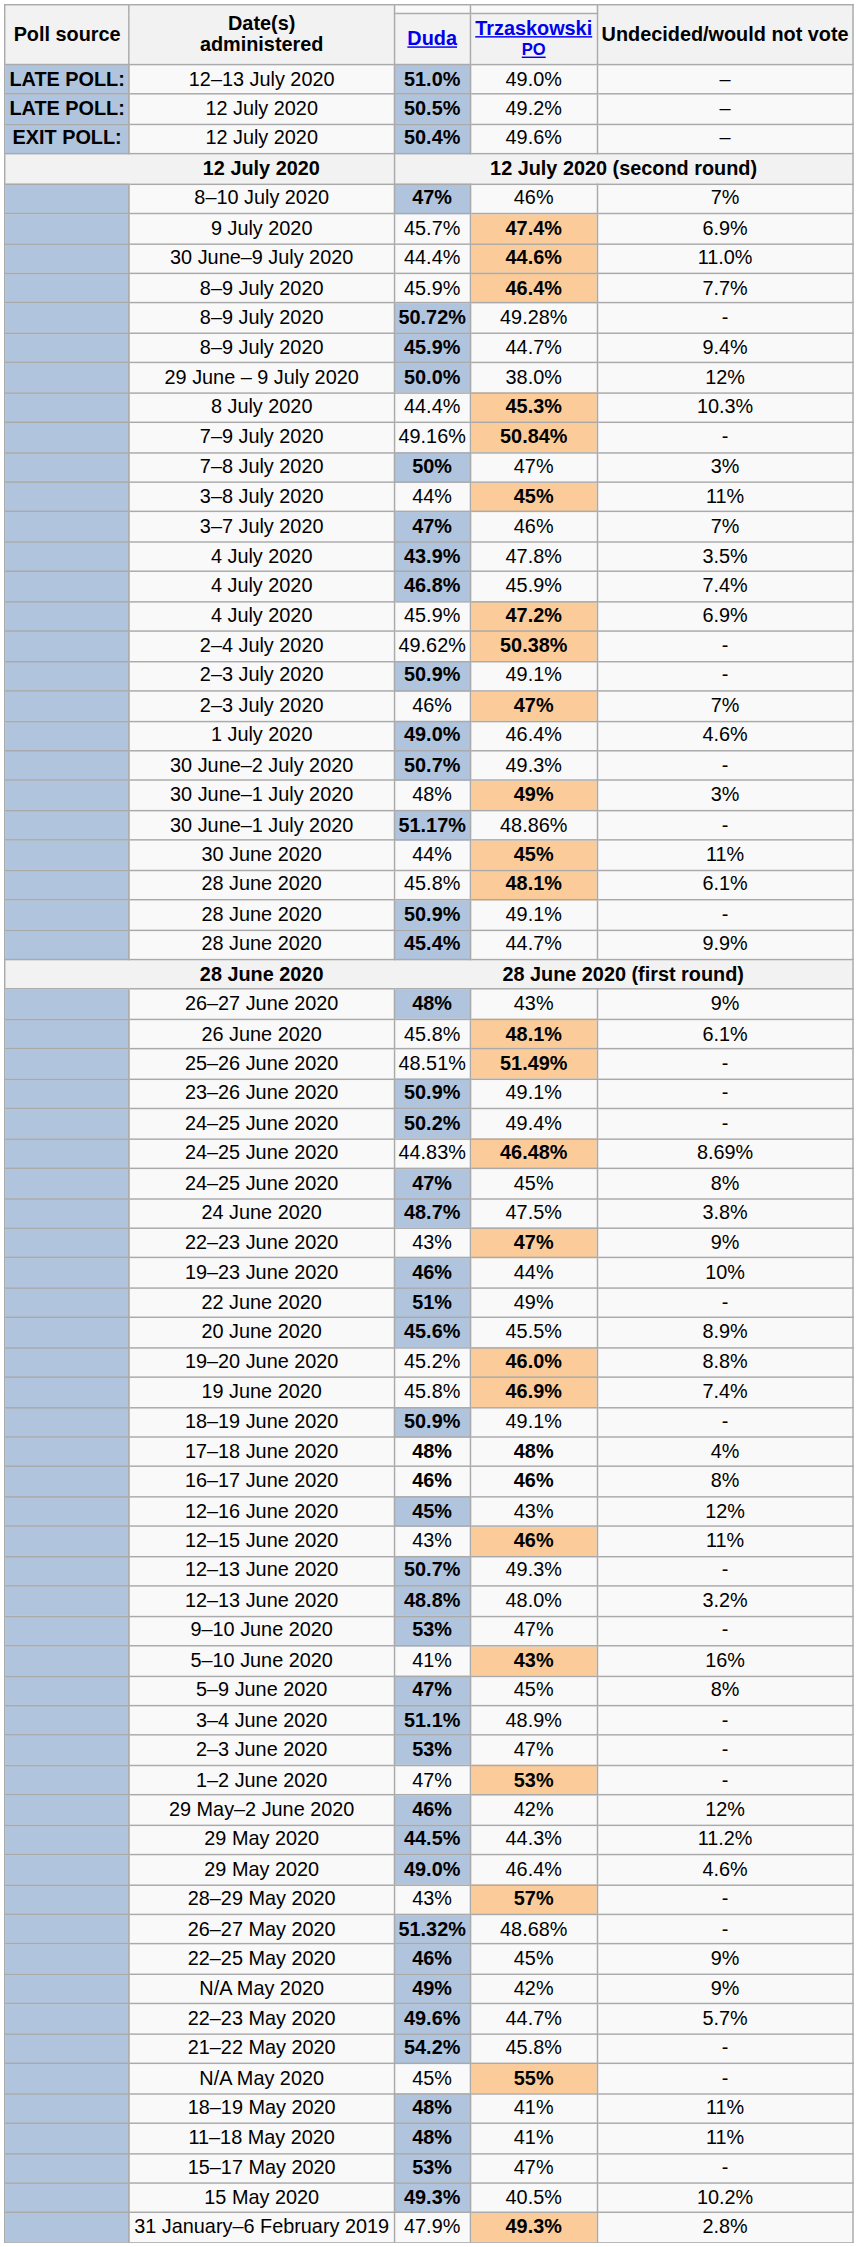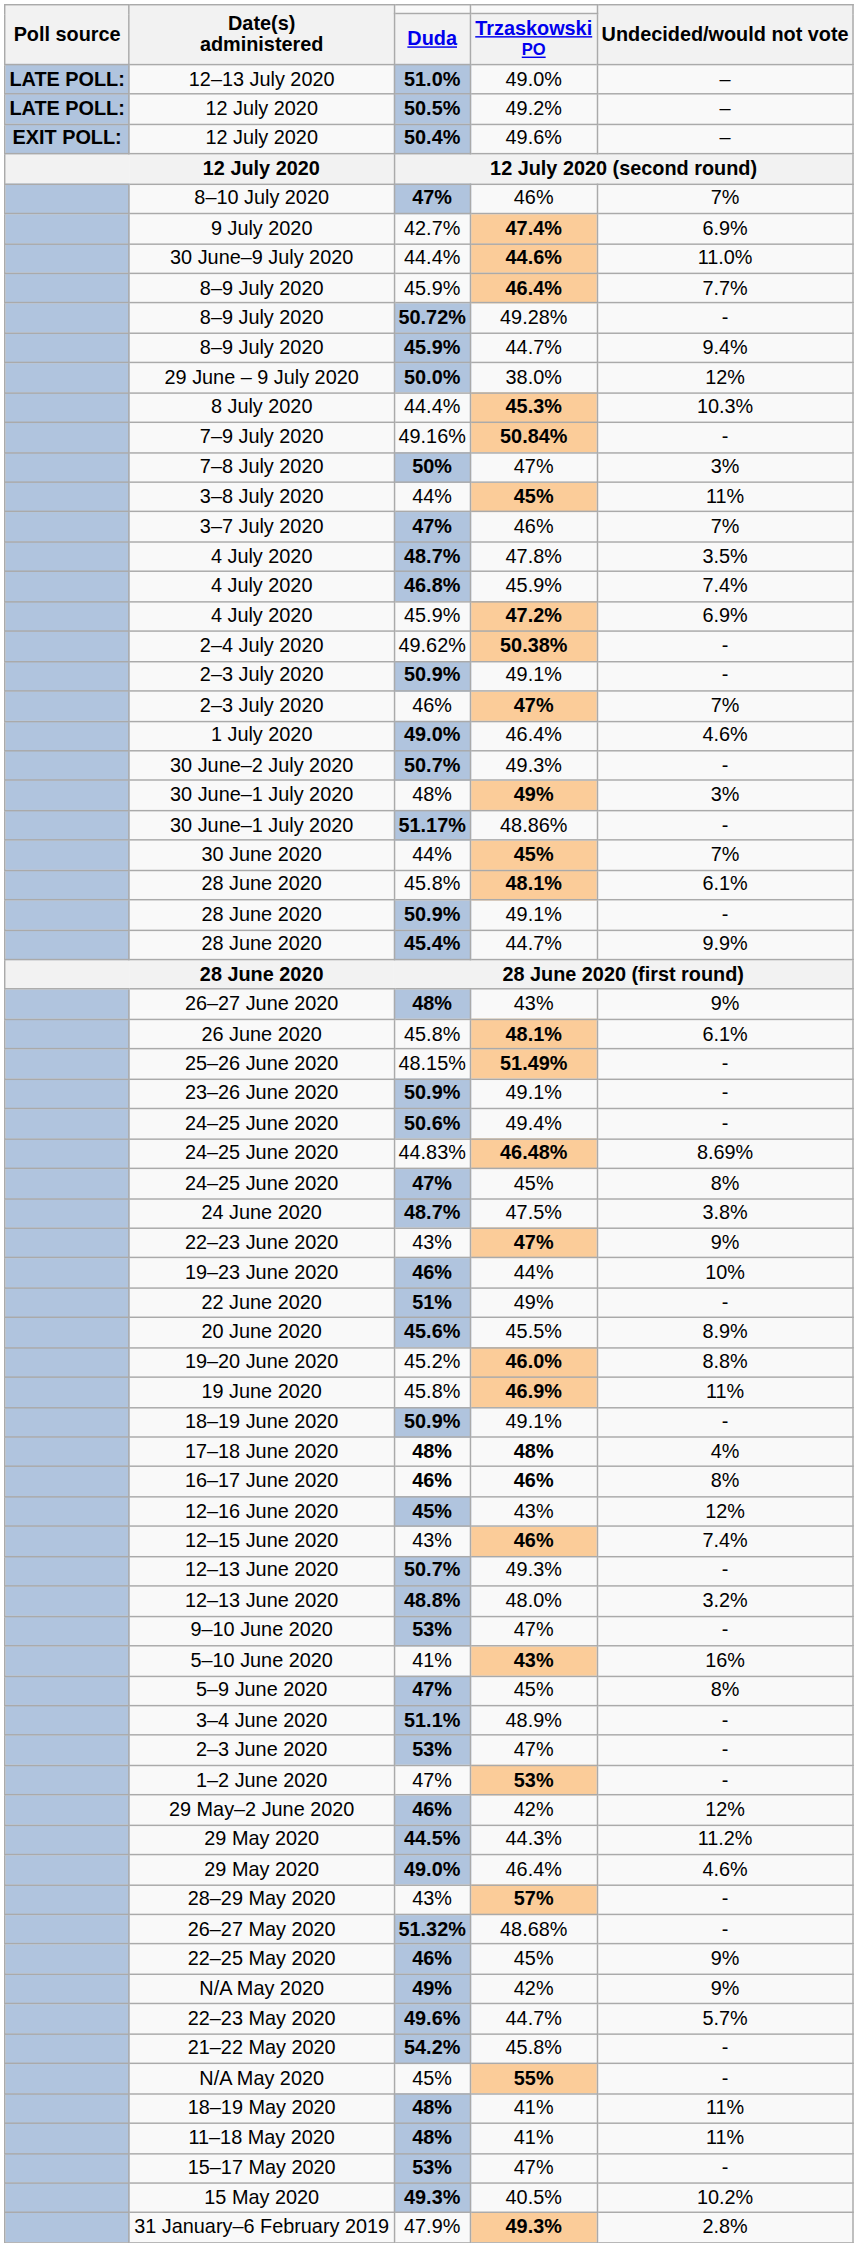9 July 2020 | Duda: 45.7% -> 42.7%
4 July 2020 / 47.8% | Duda: 43.9% -> 48.7%
30 June 2020 | Undecided/would not vote: 11% -> 7%
25–26 June 2020 | Duda: 48.51% -> 48.15%
24–25 June 2020 / 49.4% | Duda: 50.2% -> 50.6%
19 June 2020 | Undecided/would not vote: 7.4% -> 11%
12–15 June 2020 | Undecided/would not vote: 11% -> 7.4%
